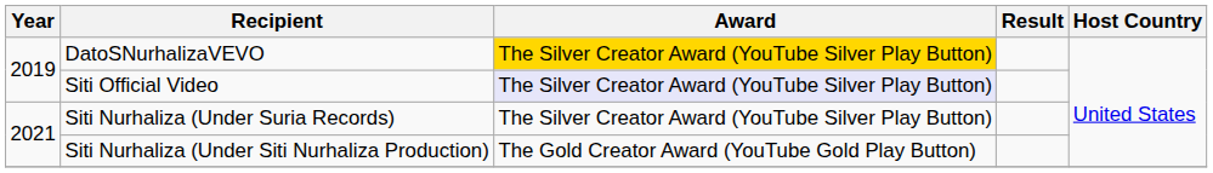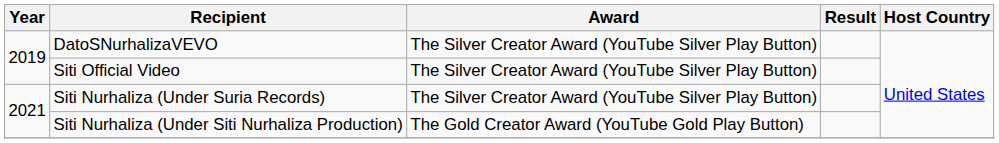DatoSNurhalizaVEVO | Award: gold background -> no background
Siti Official Video | Award: lavender background -> no background
